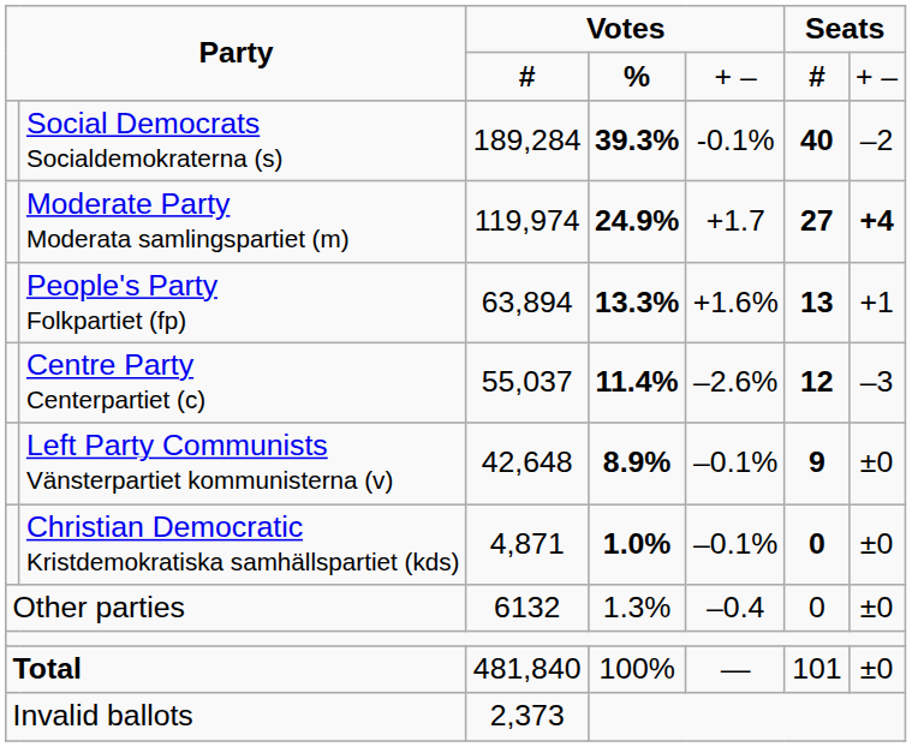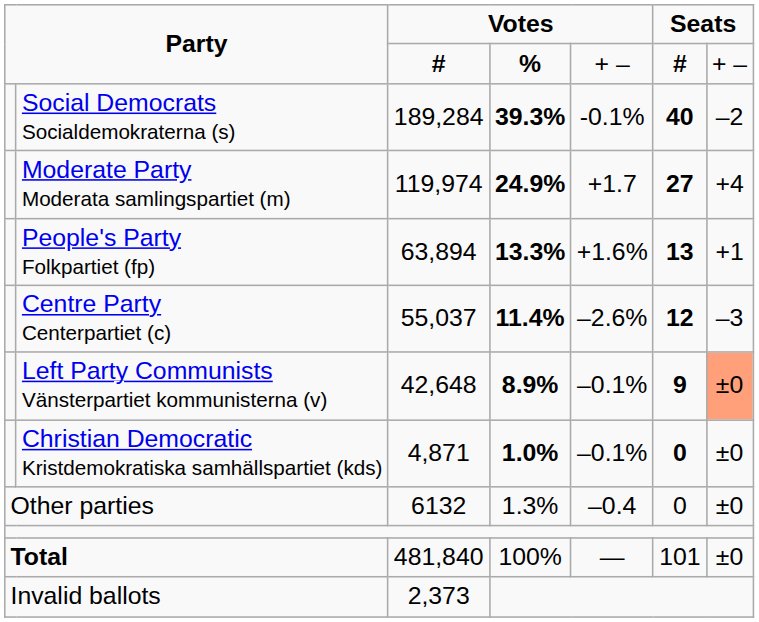Moderate Party Moderata samlingspartiet (m) | column 7: bold -> normal
Left Party Communists Vänsterpartiet kommunisterna (v) | column 7: no background -> lightsalmon background
